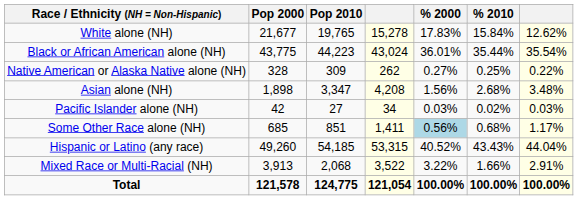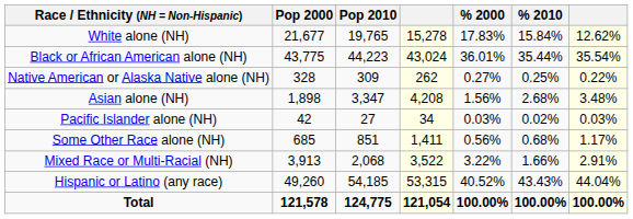Some Other Race alone (NH) | % 2000: lightblue background -> no background
rows swapped: Mixed Race or Multi-Racial (NH) <-> Hispanic or Latino (any race)
